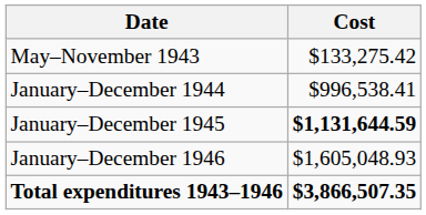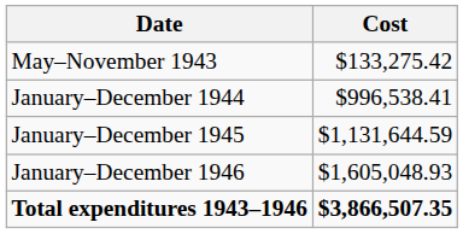January–December 1945 | Cost: bold -> normal
